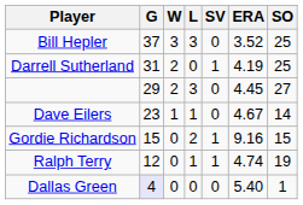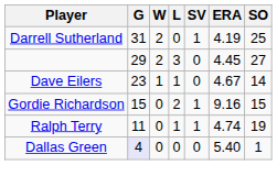- row: Bill Hepler | 37 | 3 | 3 | 0 | 3.52 | 25
Ralph Terry | G: 12 -> 11
